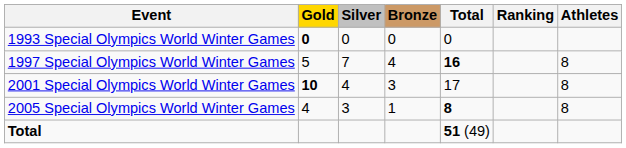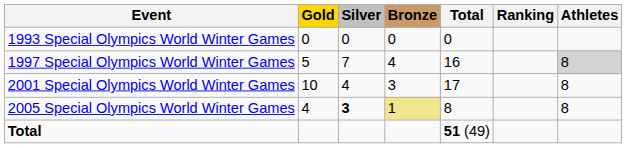1993 Special Olympics World Winter Games | Gold: bold -> normal
1997 Special Olympics World Winter Games | Total: bold -> normal
1997 Special Olympics World Winter Games | Athletes: no background -> lightgrey background
2001 Special Olympics World Winter Games | Gold: bold -> normal
2005 Special Olympics World Winter Games | Silver: normal -> bold
2005 Special Olympics World Winter Games | Bronze: no background -> khaki background
2005 Special Olympics World Winter Games | Total: bold -> normal
